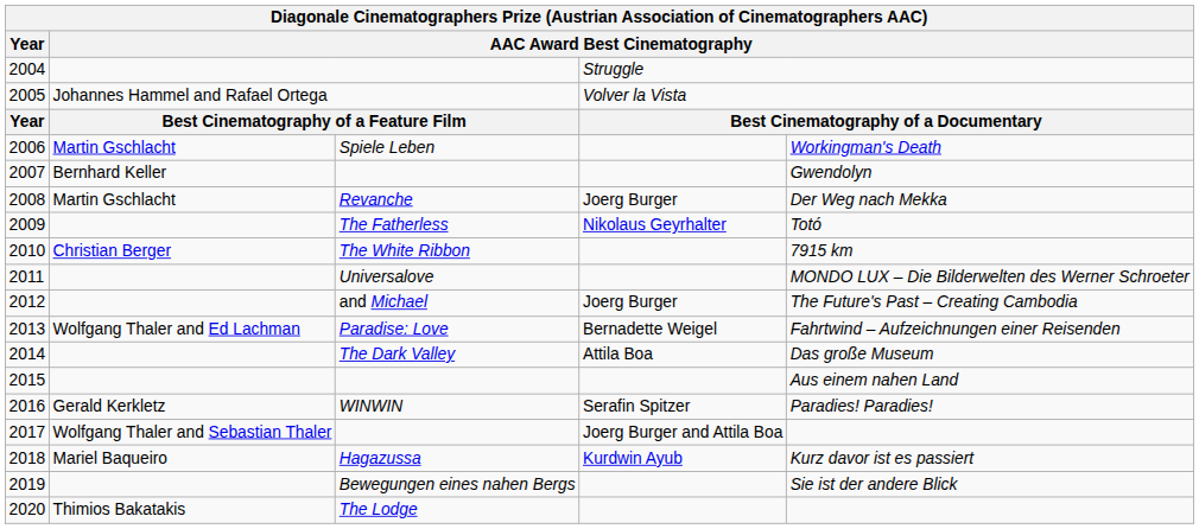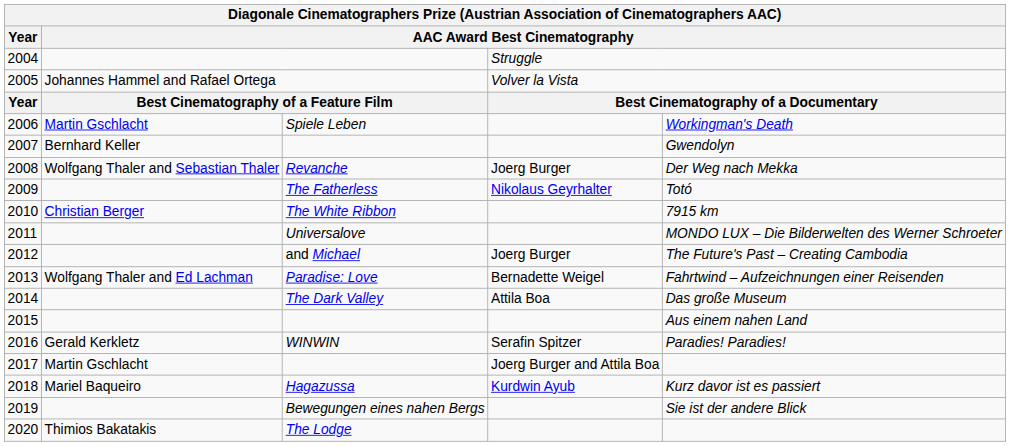2008 | column 2: Martin Gschlacht -> Wolfgang Thaler and Sebastian Thaler
2017 | column 2: Wolfgang Thaler and Sebastian Thaler -> Martin Gschlacht
